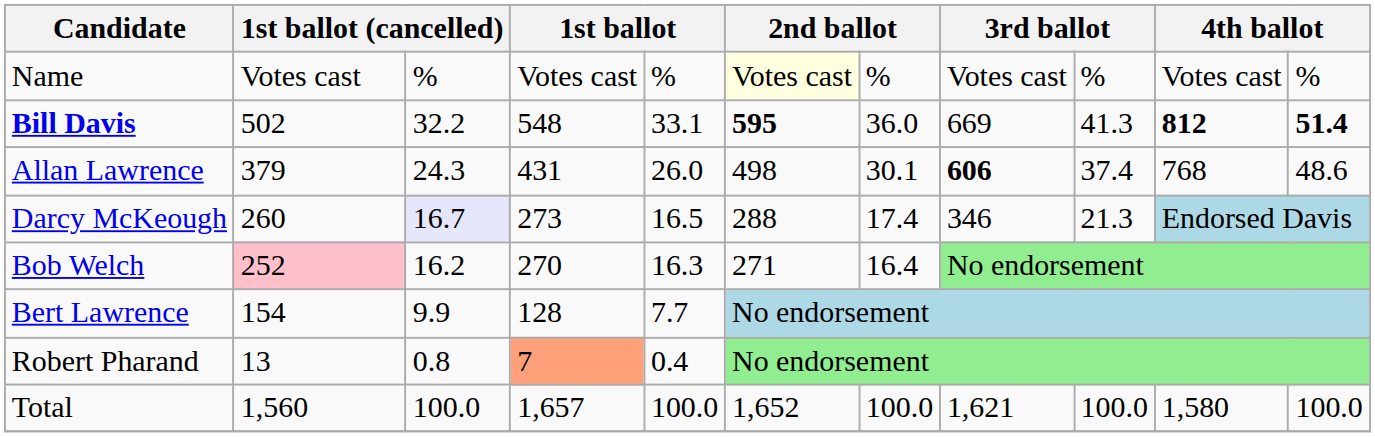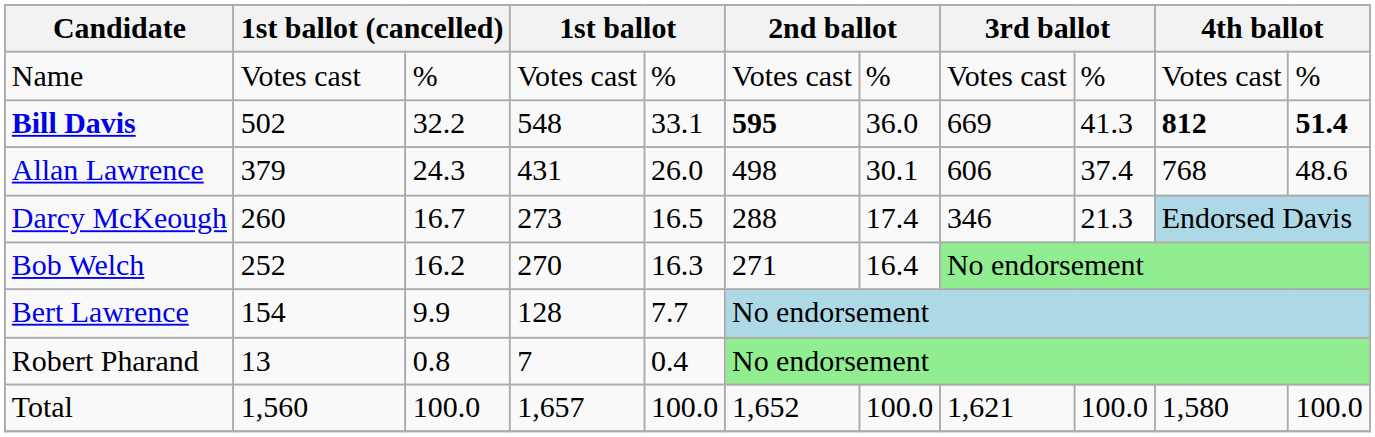Name | column 6: lightyellow background -> no background
Allan Lawrence | column 8: bold -> normal
Darcy McKeough | column 3: lavender background -> no background
Bob Welch | column 2: pink background -> no background
Robert Pharand | column 4: lightsalmon background -> no background
